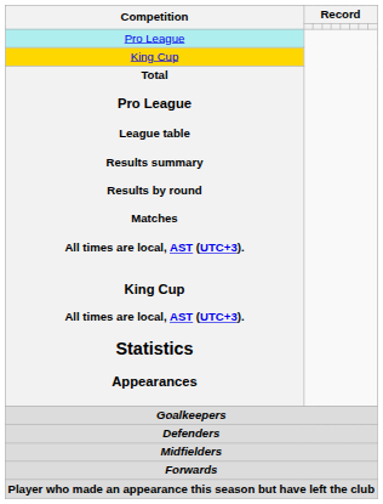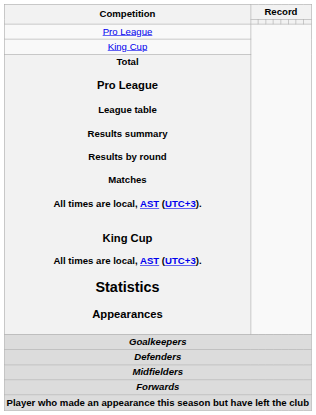Pro League | Competition: paleturquoise background -> no background
King Cup | Competition: gold background -> no background
